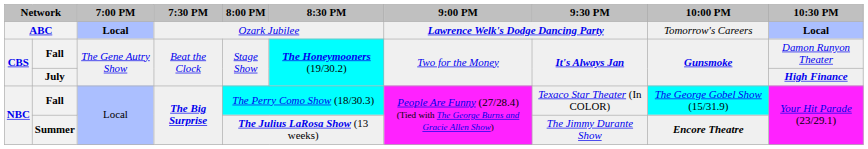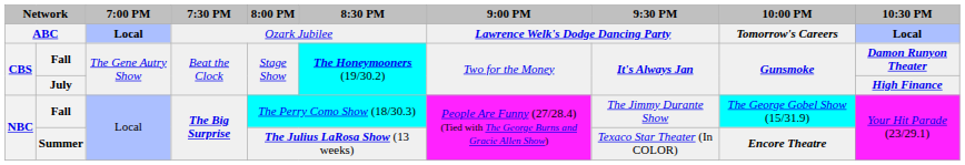ABC | 10:00 PM: normal -> bold
CBS / Fall | 10:30 PM: normal -> bold
NBC / Fall | 9:30 PM: Texaco Star Theater (In COLOR) -> The Jimmy Durante Show
Summer | 9:30 PM: The Jimmy Durante Show -> Texaco Star Theater (In COLOR)
